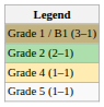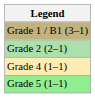row 5 | column 1: no background -> lightgreen background
